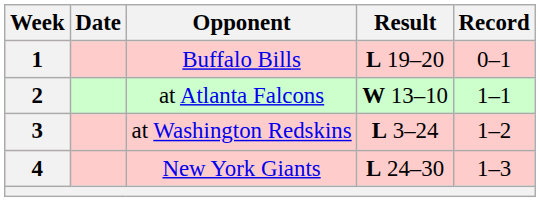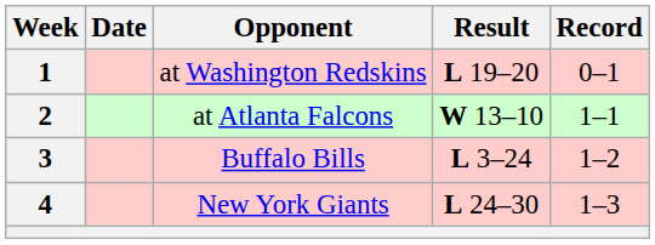1 | Opponent: Buffalo Bills -> at Washington Redskins
3 | Opponent: at Washington Redskins -> Buffalo Bills
